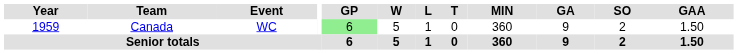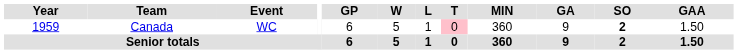Canada | GP: lightgreen background -> no background
Canada | T: no background -> pink background
Canada | SO: normal -> bold
